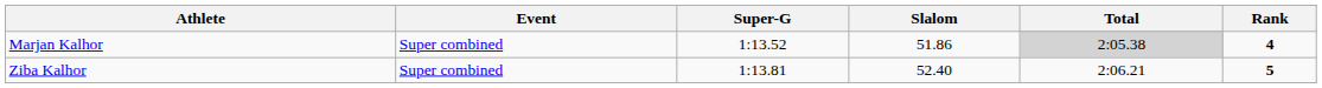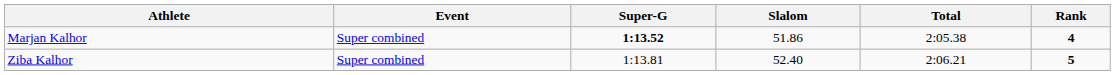row 2 | Super-G: normal -> bold
row 2 | Total: lightgrey background -> no background
